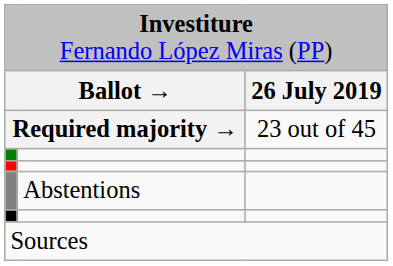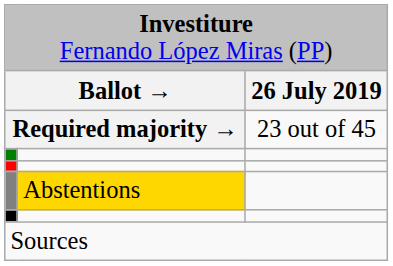Abstentions | column 2: no background -> gold background
